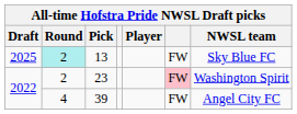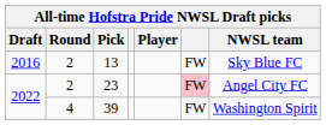13 | Draft: 2025 -> 2016
13 | Round: paleturquoise background -> no background
23 | NWSL team: Washington Spirit -> Angel City FC
39 | NWSL team: Angel City FC -> Washington Spirit
